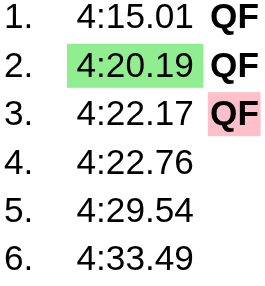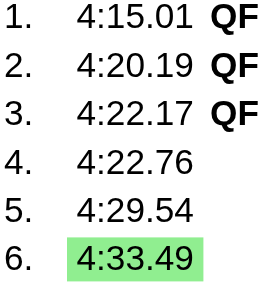2. | column 2: lightgreen background -> no background
3. | column 3: pink background -> no background
6. | column 2: no background -> lightgreen background
